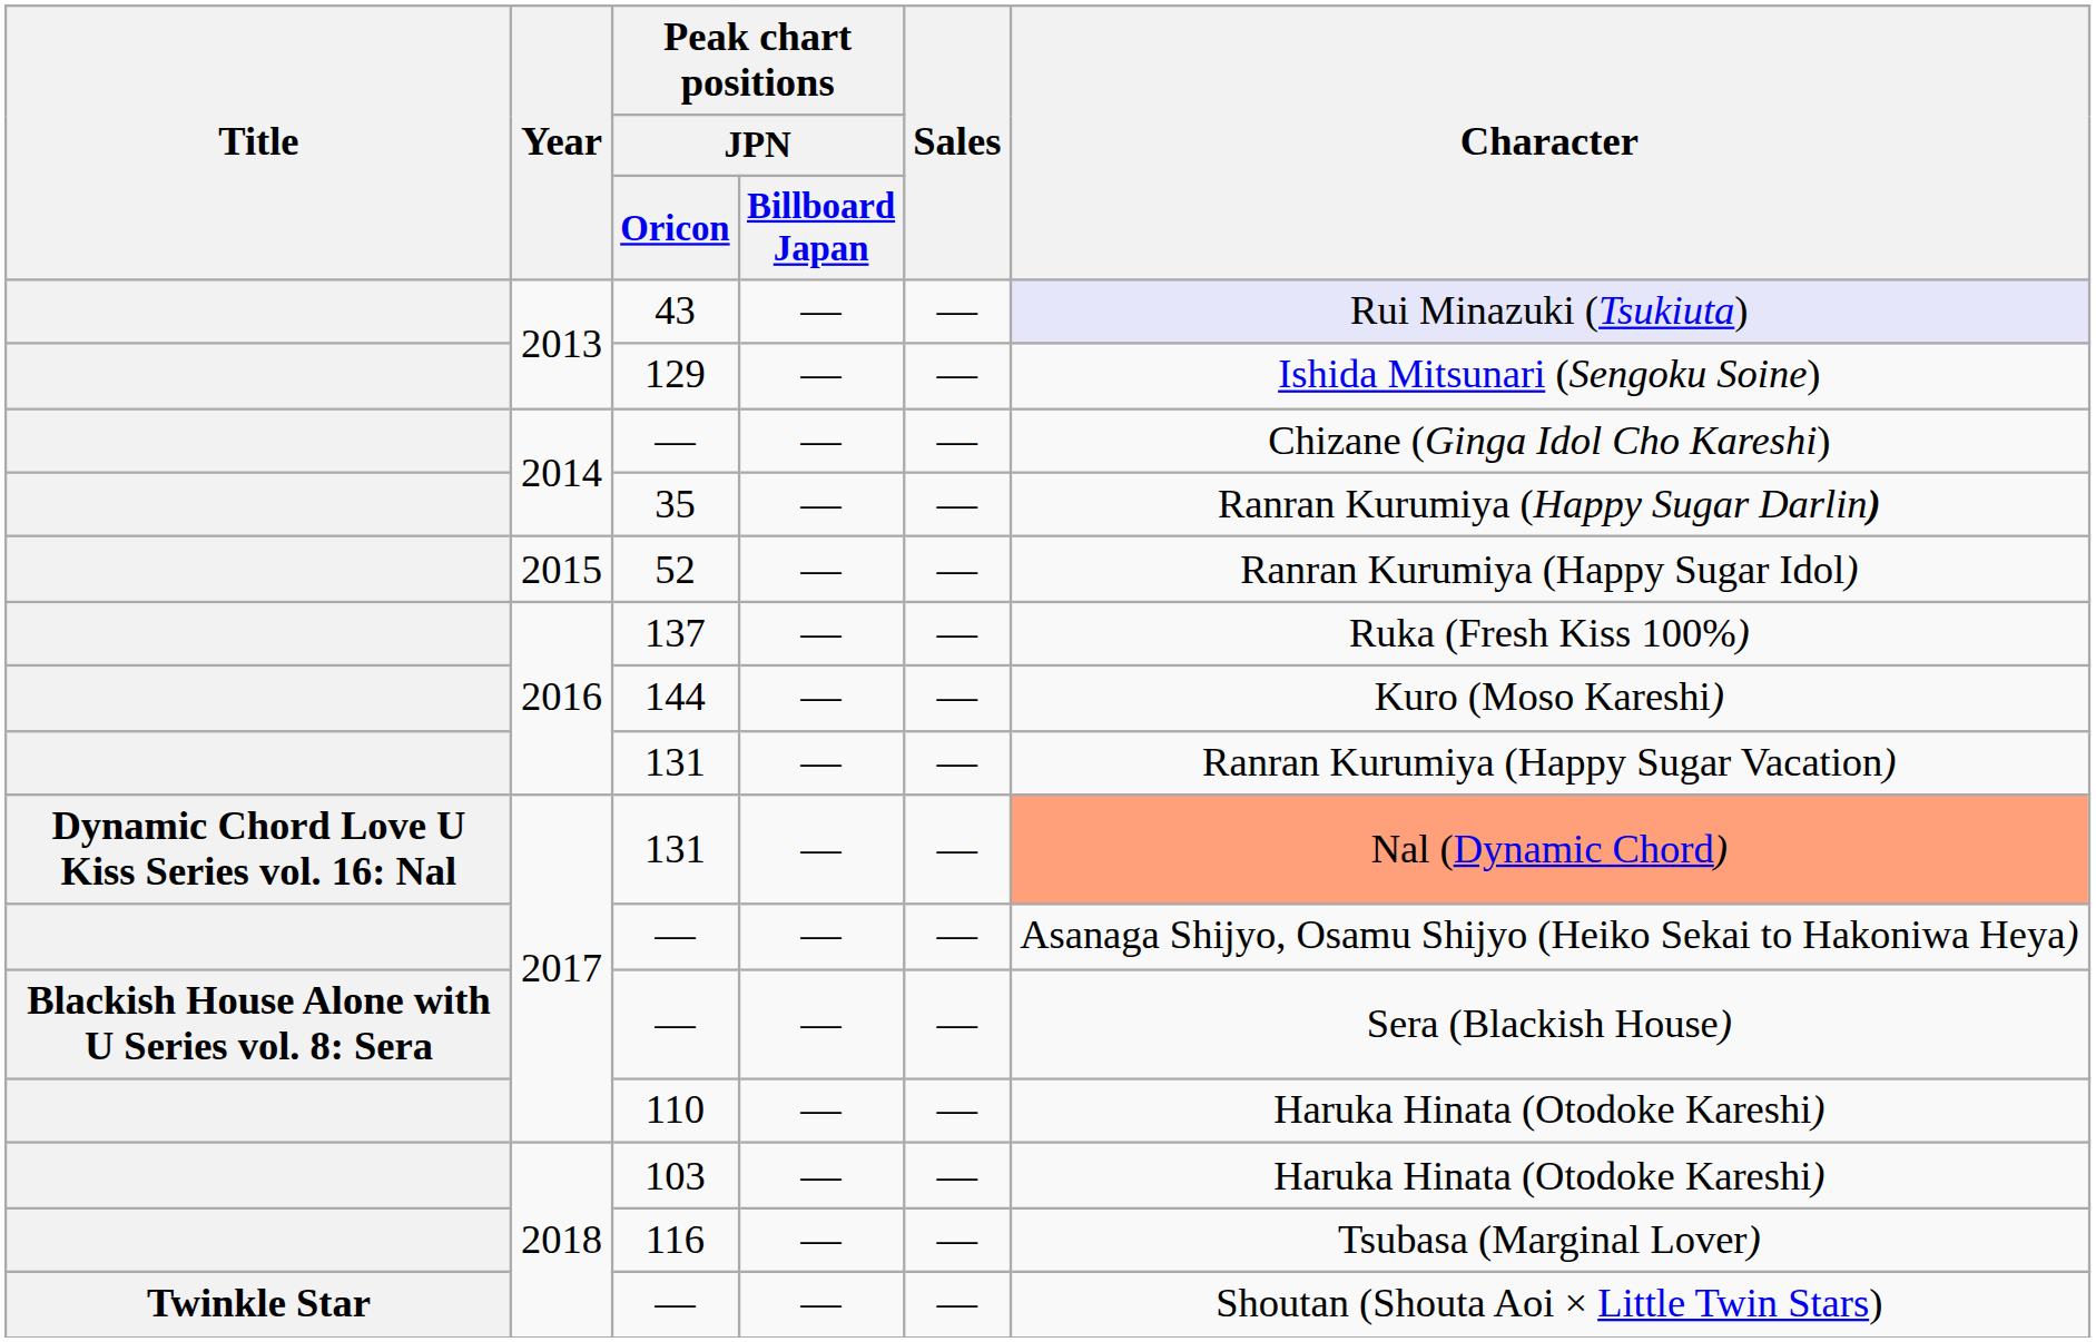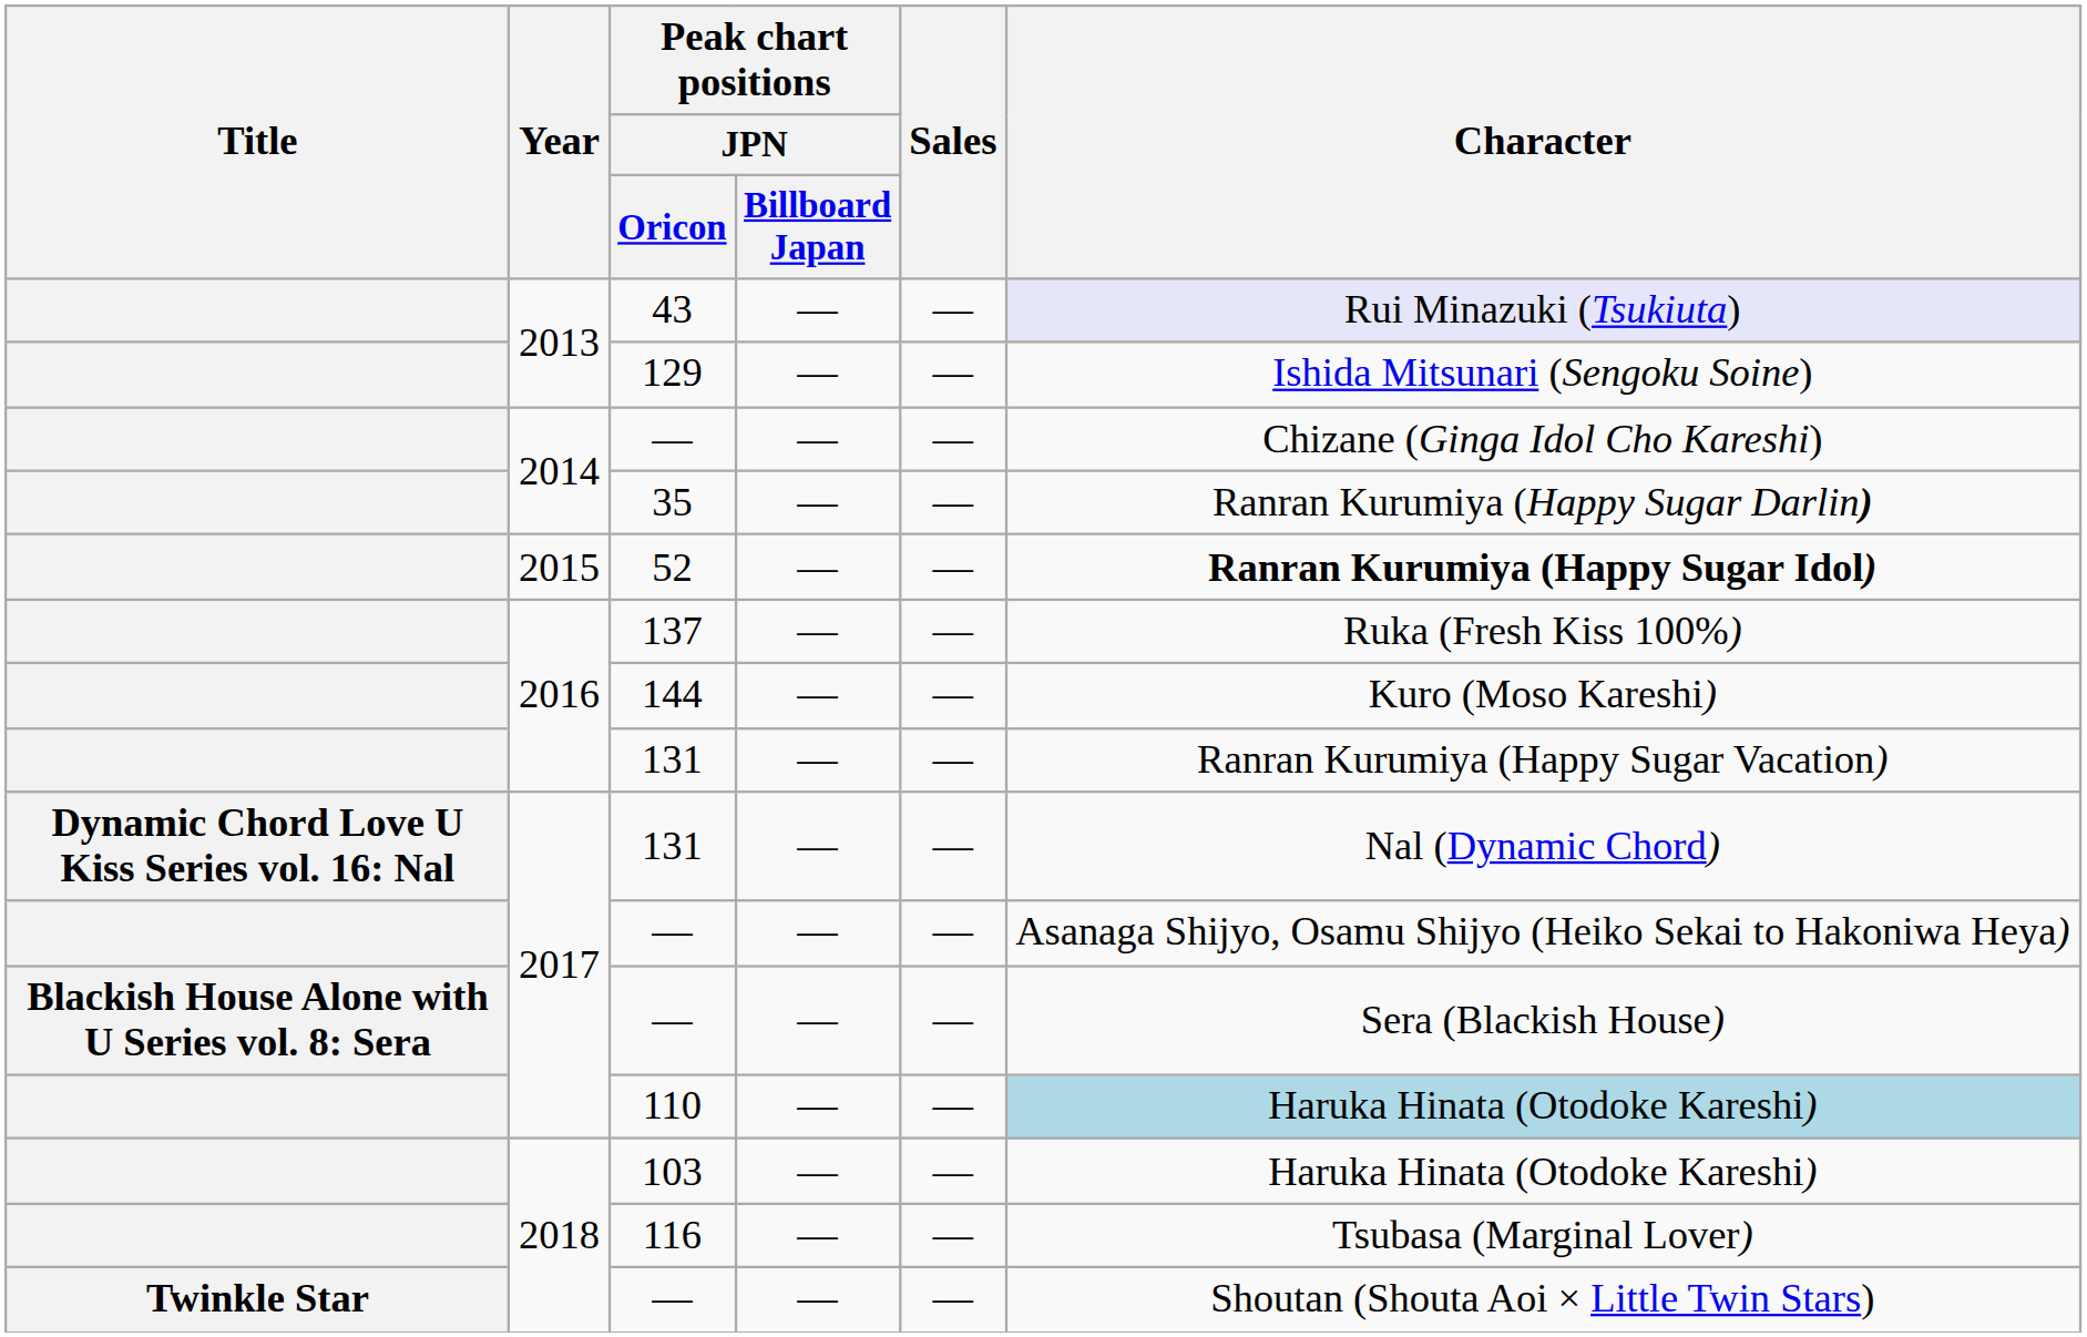52 | Character: normal -> bold
2017 / 131 | Character: lightsalmon background -> no background
110 | Character: no background -> lightblue background
